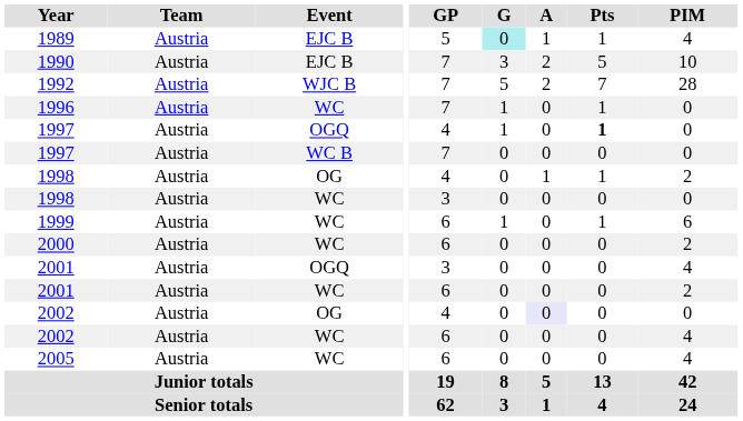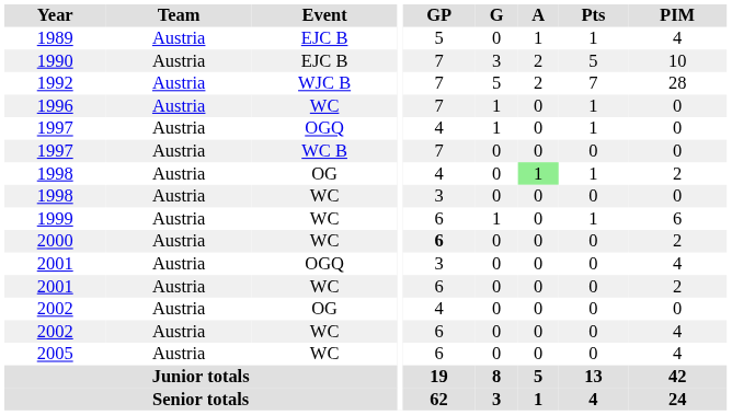1989 | G: paleturquoise background -> no background
1997 / OGQ | Pts: bold -> normal
1998 / OG | A: no background -> lightgreen background
2000 | GP: normal -> bold
2002 / OG | A: lavender background -> no background
